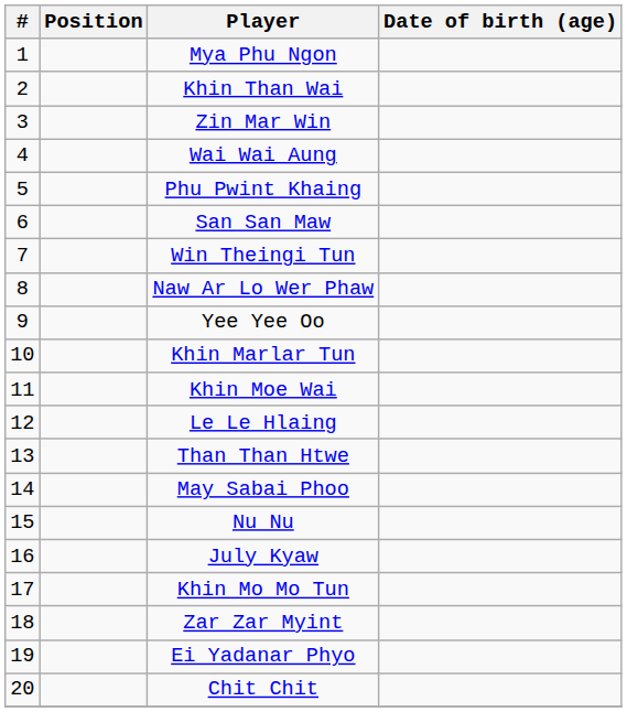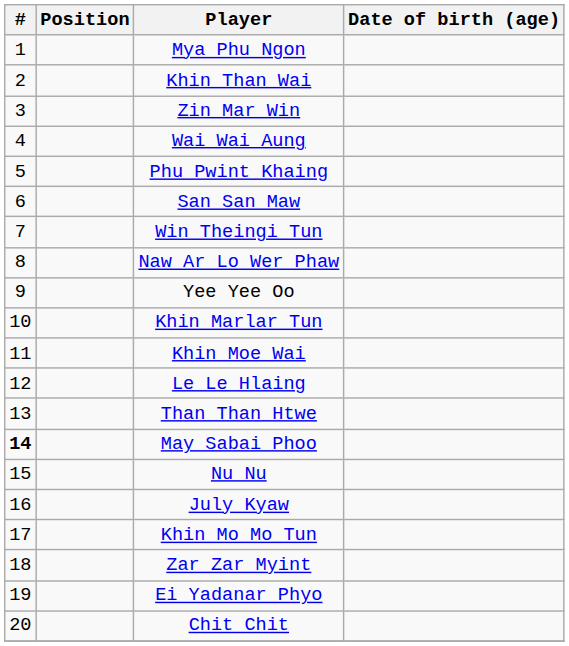May Sabai Phoo | #: normal -> bold
